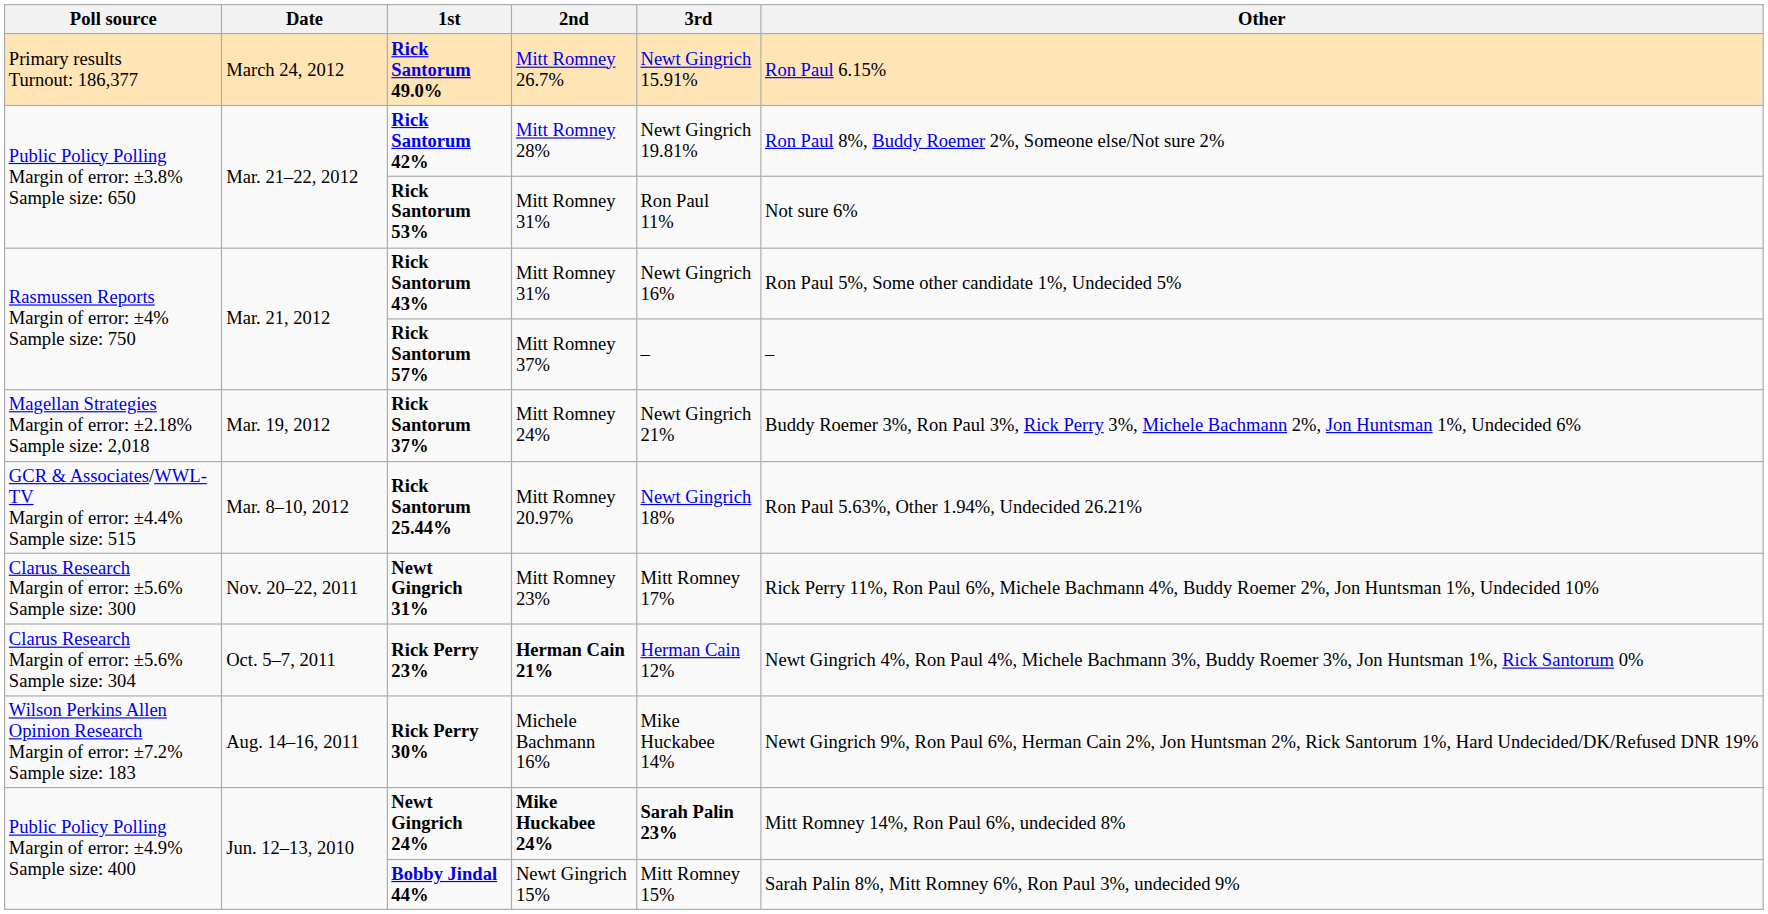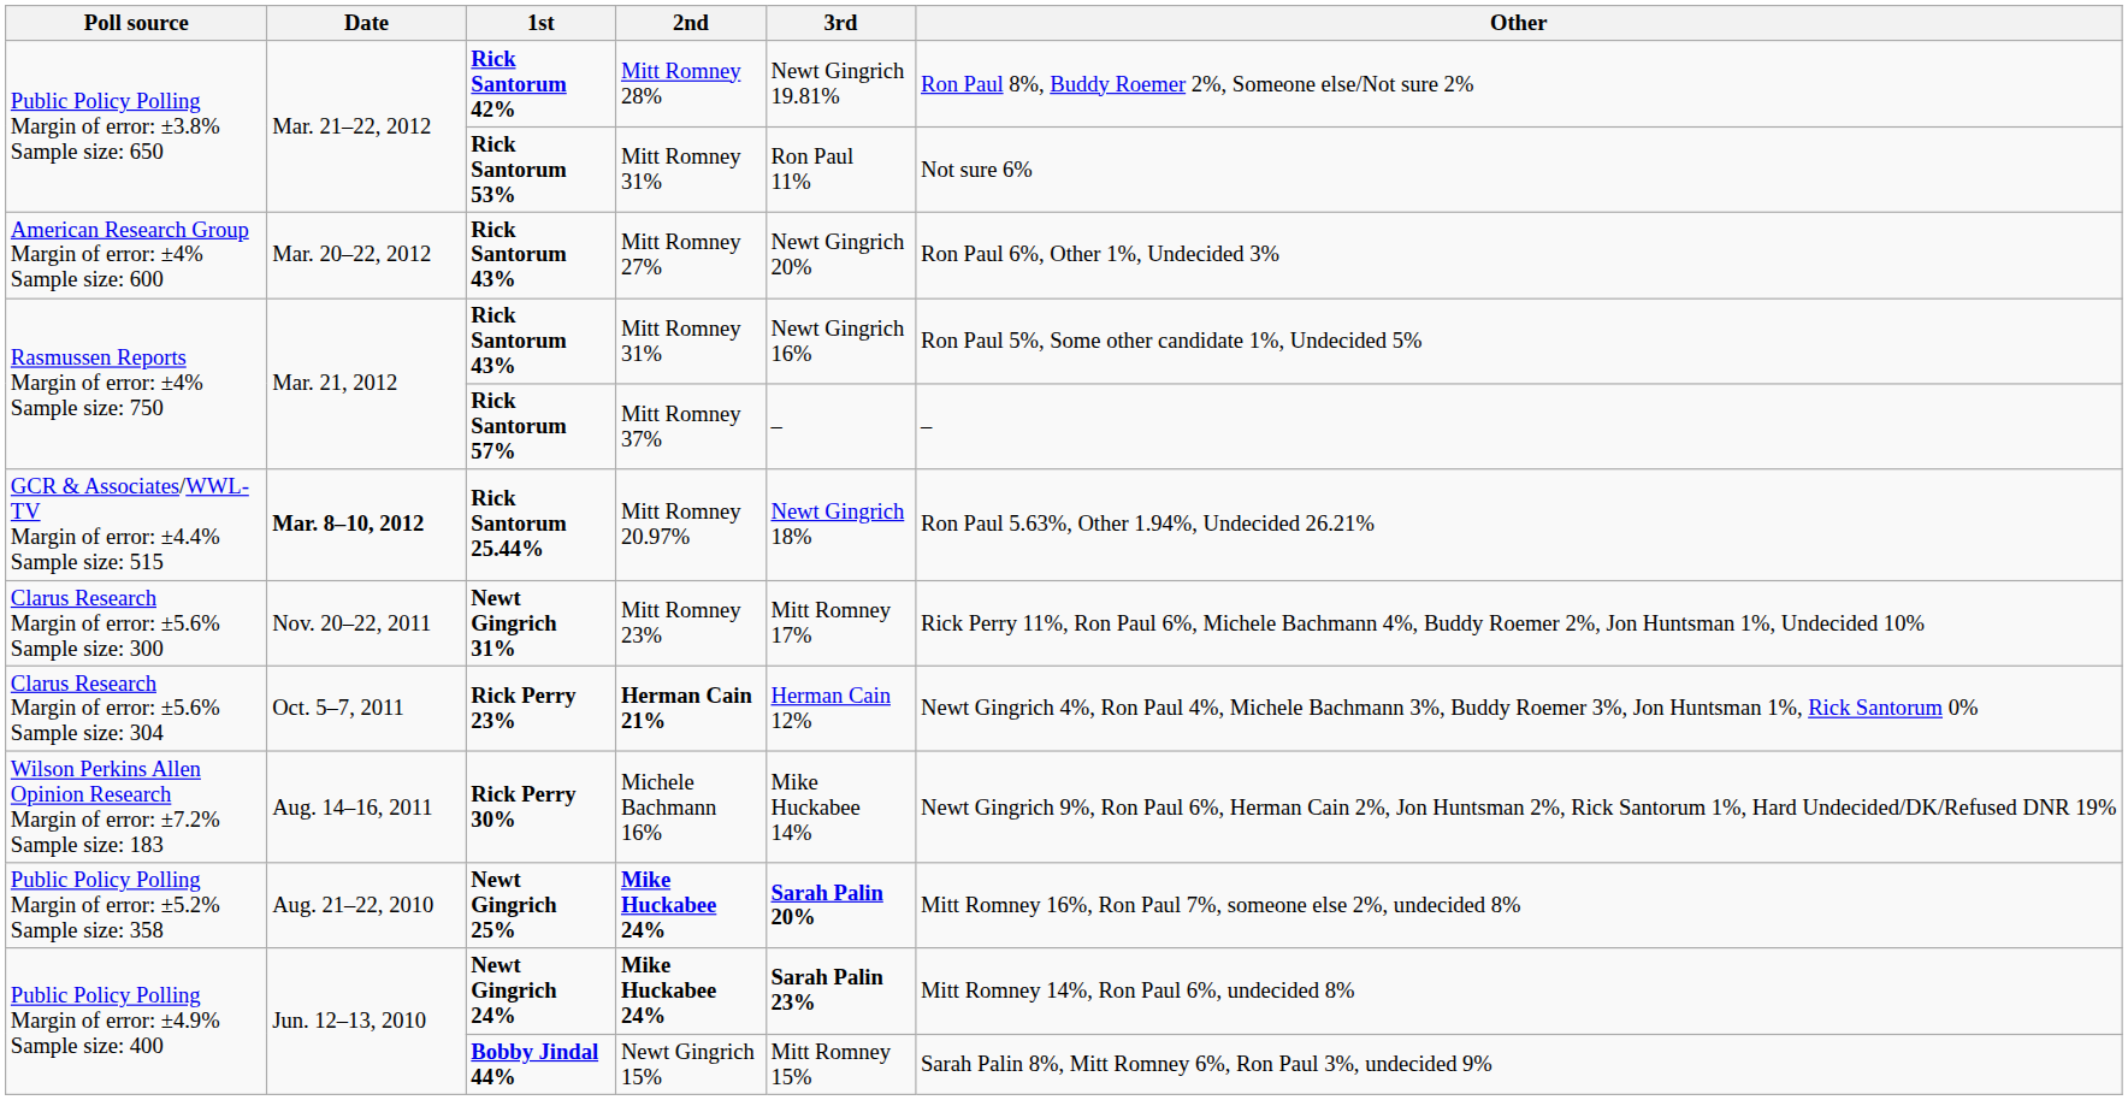- row: Primary results Turnout: 186,377 | March 24, 2012 | Rick Santorum 49.0% | Mitt Romney 26.7% | Newt Gingrich 15.91% | Ron Paul 6.15%
+ row: American Research Group Margin of error: ±4% Sample size: 600 | Mar. 20–22, 2012 | Rick Santorum 43% | Mitt Romney 27% | Newt Gingrich 20% | Ron Paul 6%, Other 1%, Undecided 3%
- row: Magellan Strategies Margin of error: ±2.18% Sample size: 2,018 | Mar. 19, 2012 | Rick Santorum 37% | Mitt Romney 24% | Newt Gingrich 21% | Buddy Roemer 3%, Ron Paul 3%, Rick Perry 3%, Michele Bachmann 2%, Jon Huntsman 1%, Undecided 6%
Rick Santorum 25.44% | Date: normal -> bold
+ row: Public Policy Polling Margin of error: ±5.2% Sample size: 358 | Aug. 21–22, 2010 | Newt Gingrich 25% | Mike Huckabee 24% | Sarah Palin 20% | Mitt Romney 16%, Ron Paul 7%, someone else 2%, undecided 8%
